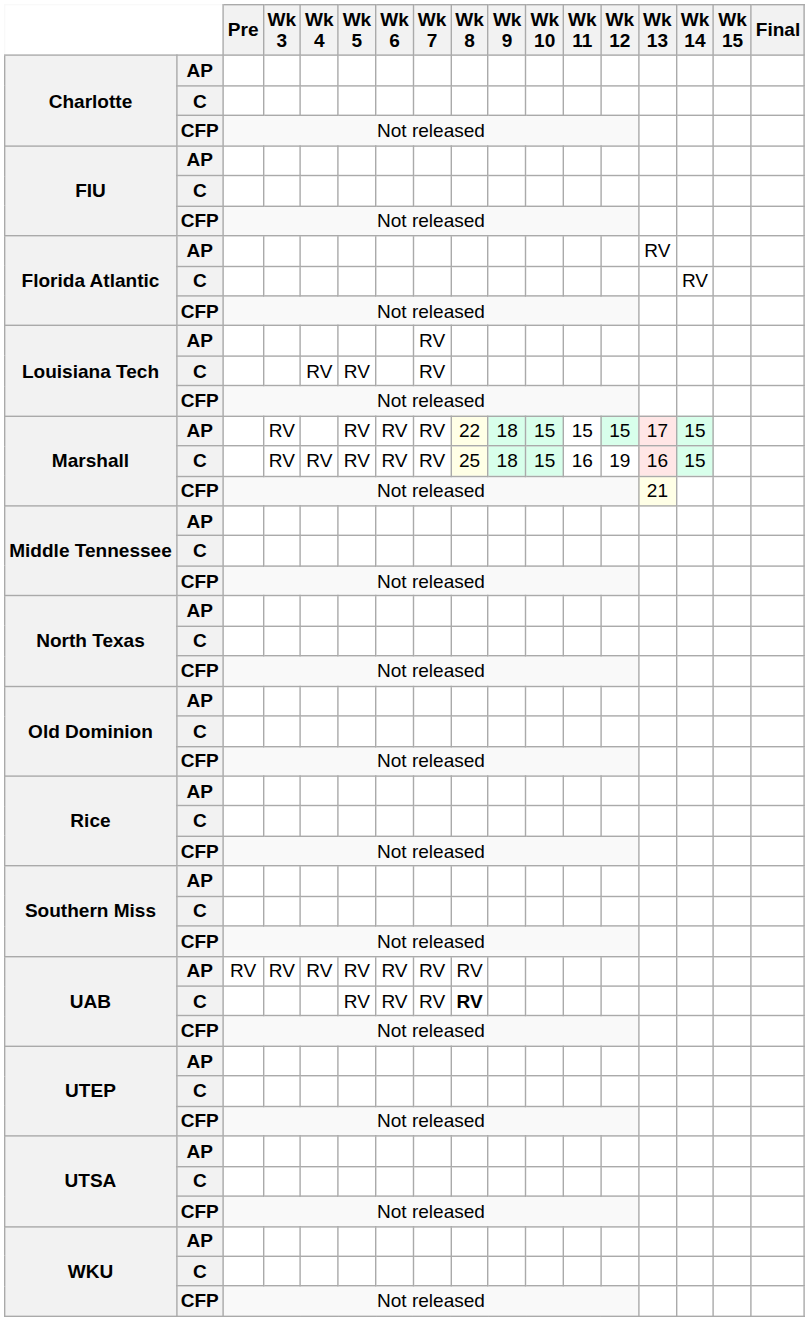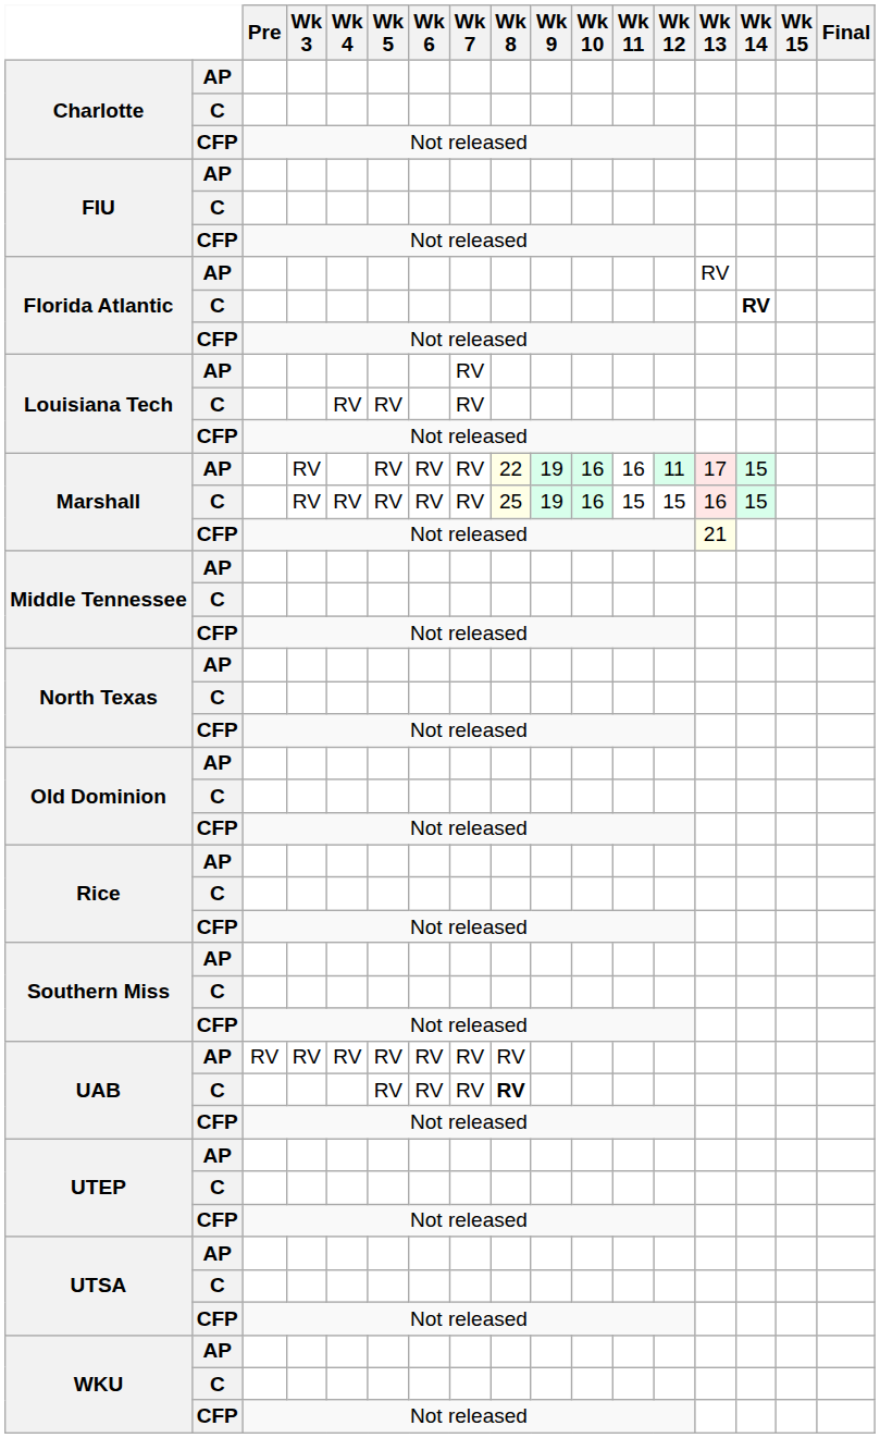Florida Atlantic / C | Wk 14: normal -> bold
Marshall / AP | Wk 9: 18 -> 19
Marshall / AP | Wk 10: 15 -> 16
Marshall / AP | Wk 11: 15 -> 16
Marshall / AP | Wk 12: 15 -> 11
Marshall / C | Wk 9: 18 -> 19
Marshall / C | Wk 10: 15 -> 16
Marshall / C | Wk 11: 16 -> 15
Marshall / C | Wk 12: 19 -> 15
